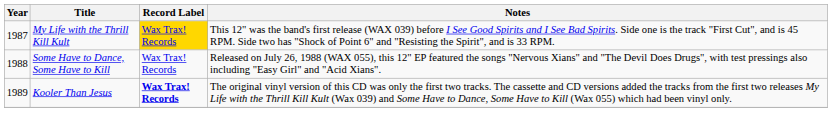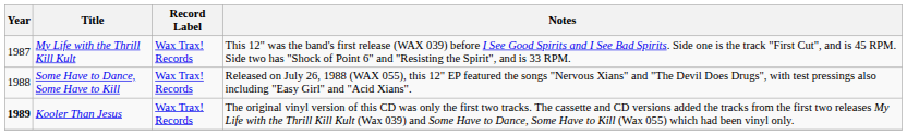My Life with the Thrill Kill Kult | Record Label: gold background -> no background
Kooler Than Jesus | Year: normal -> bold
Kooler Than Jesus | Record Label: bold -> normal
